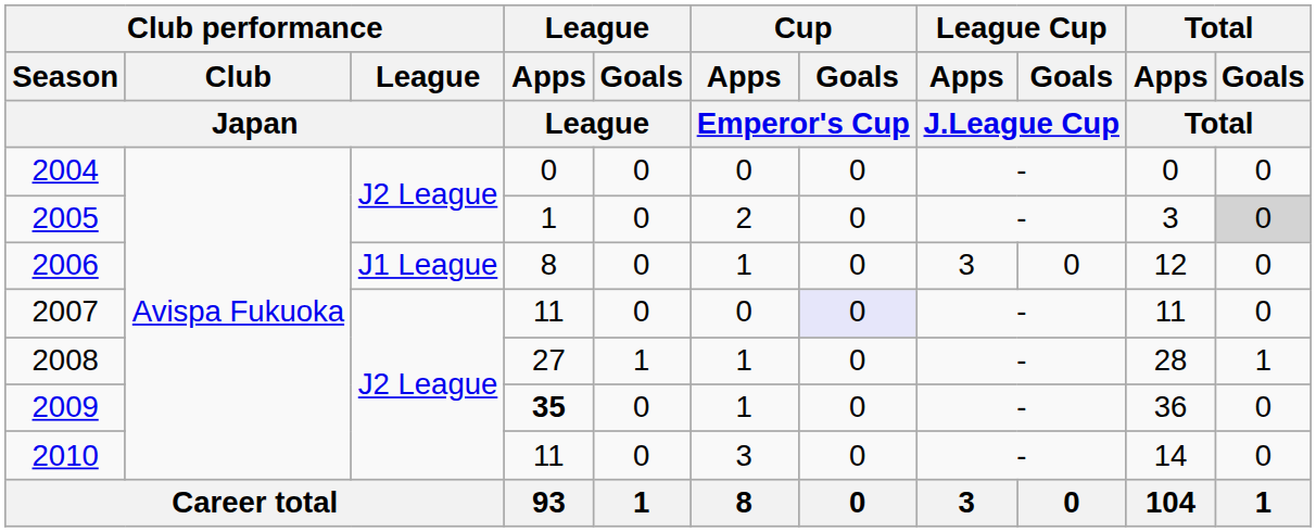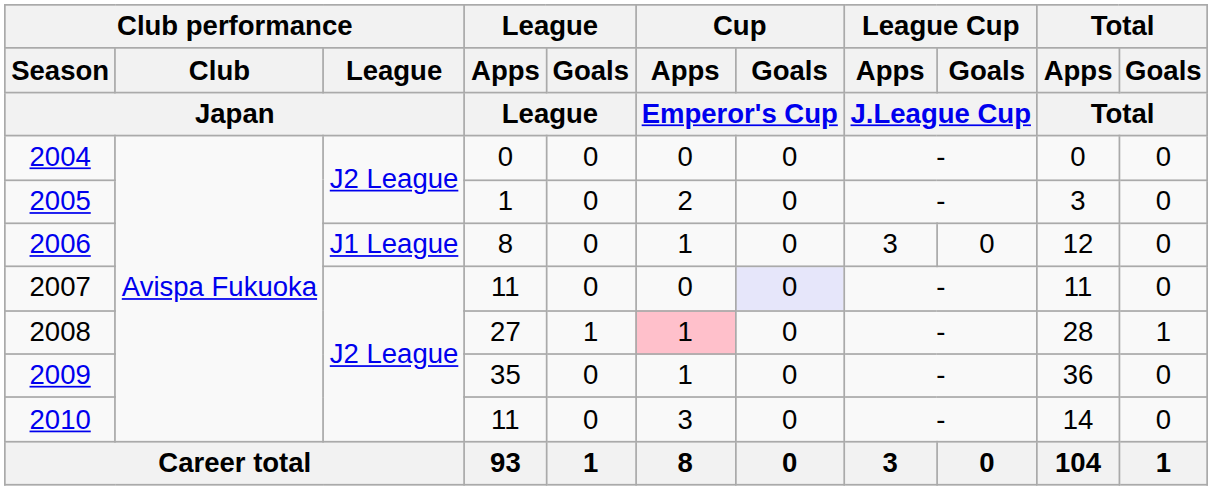2005 | Total / Goals / Total: lightgrey background -> no background
2008 | Cup / Apps / Emperor's Cup: no background -> pink background
2009 | League / Apps / League: bold -> normal
